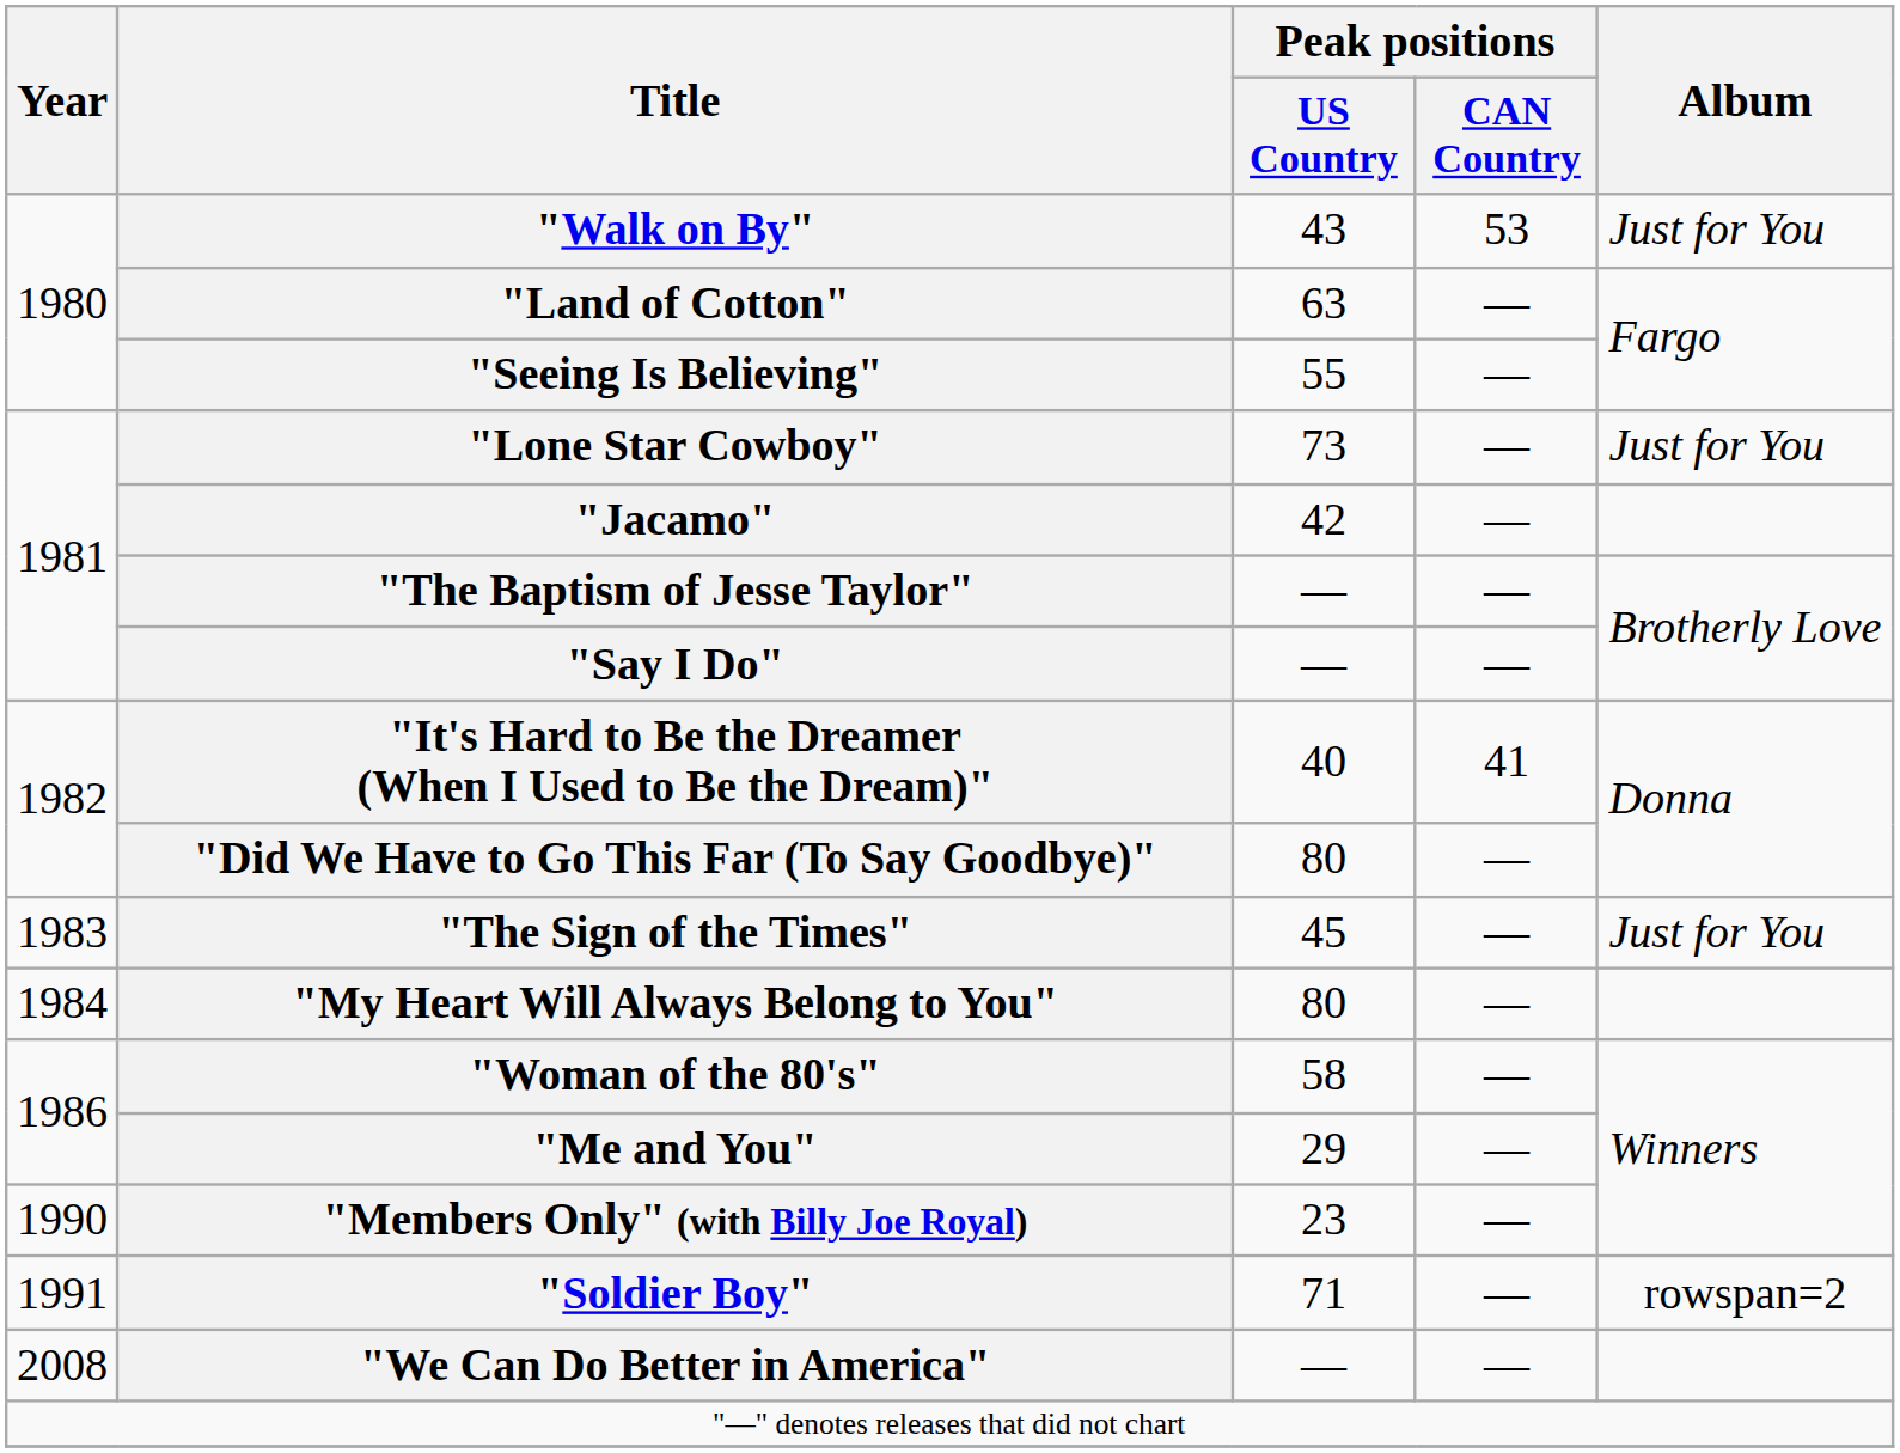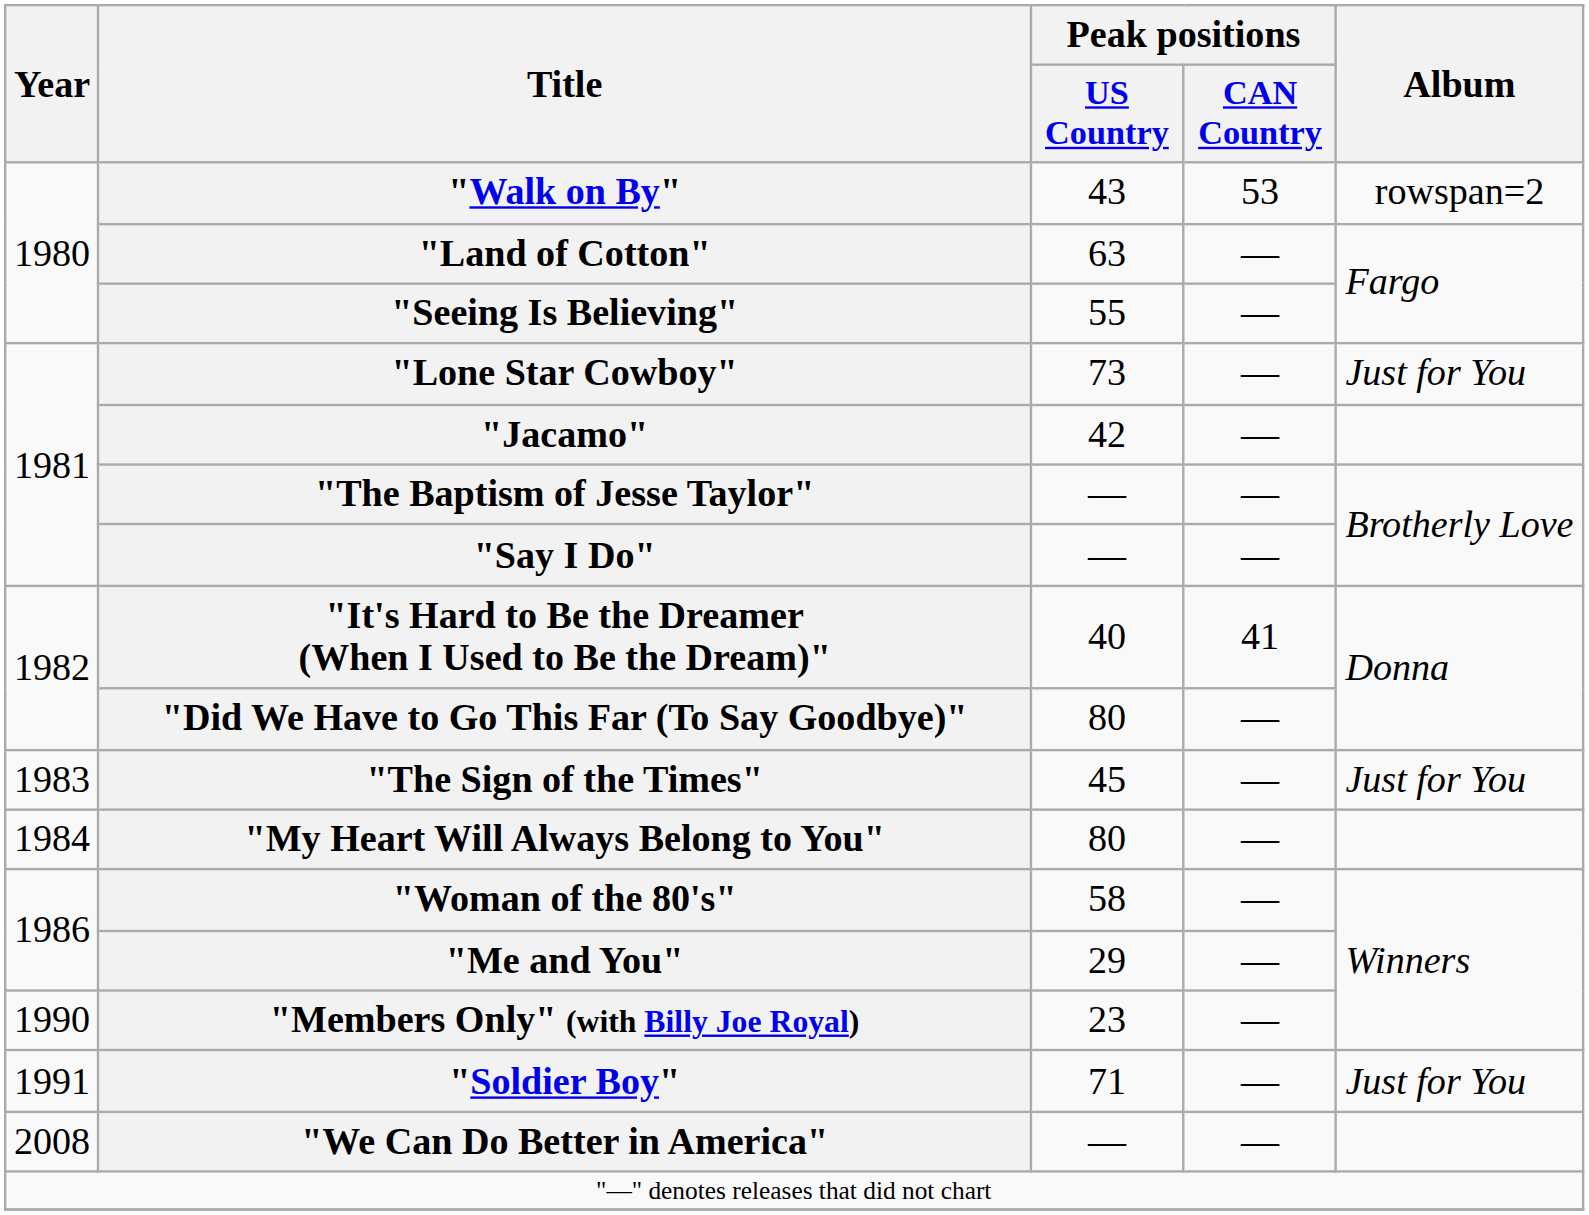"Walk on By" | Album: Just for You -> rowspan=2
"Soldier Boy" | Album: rowspan=2 -> Just for You
